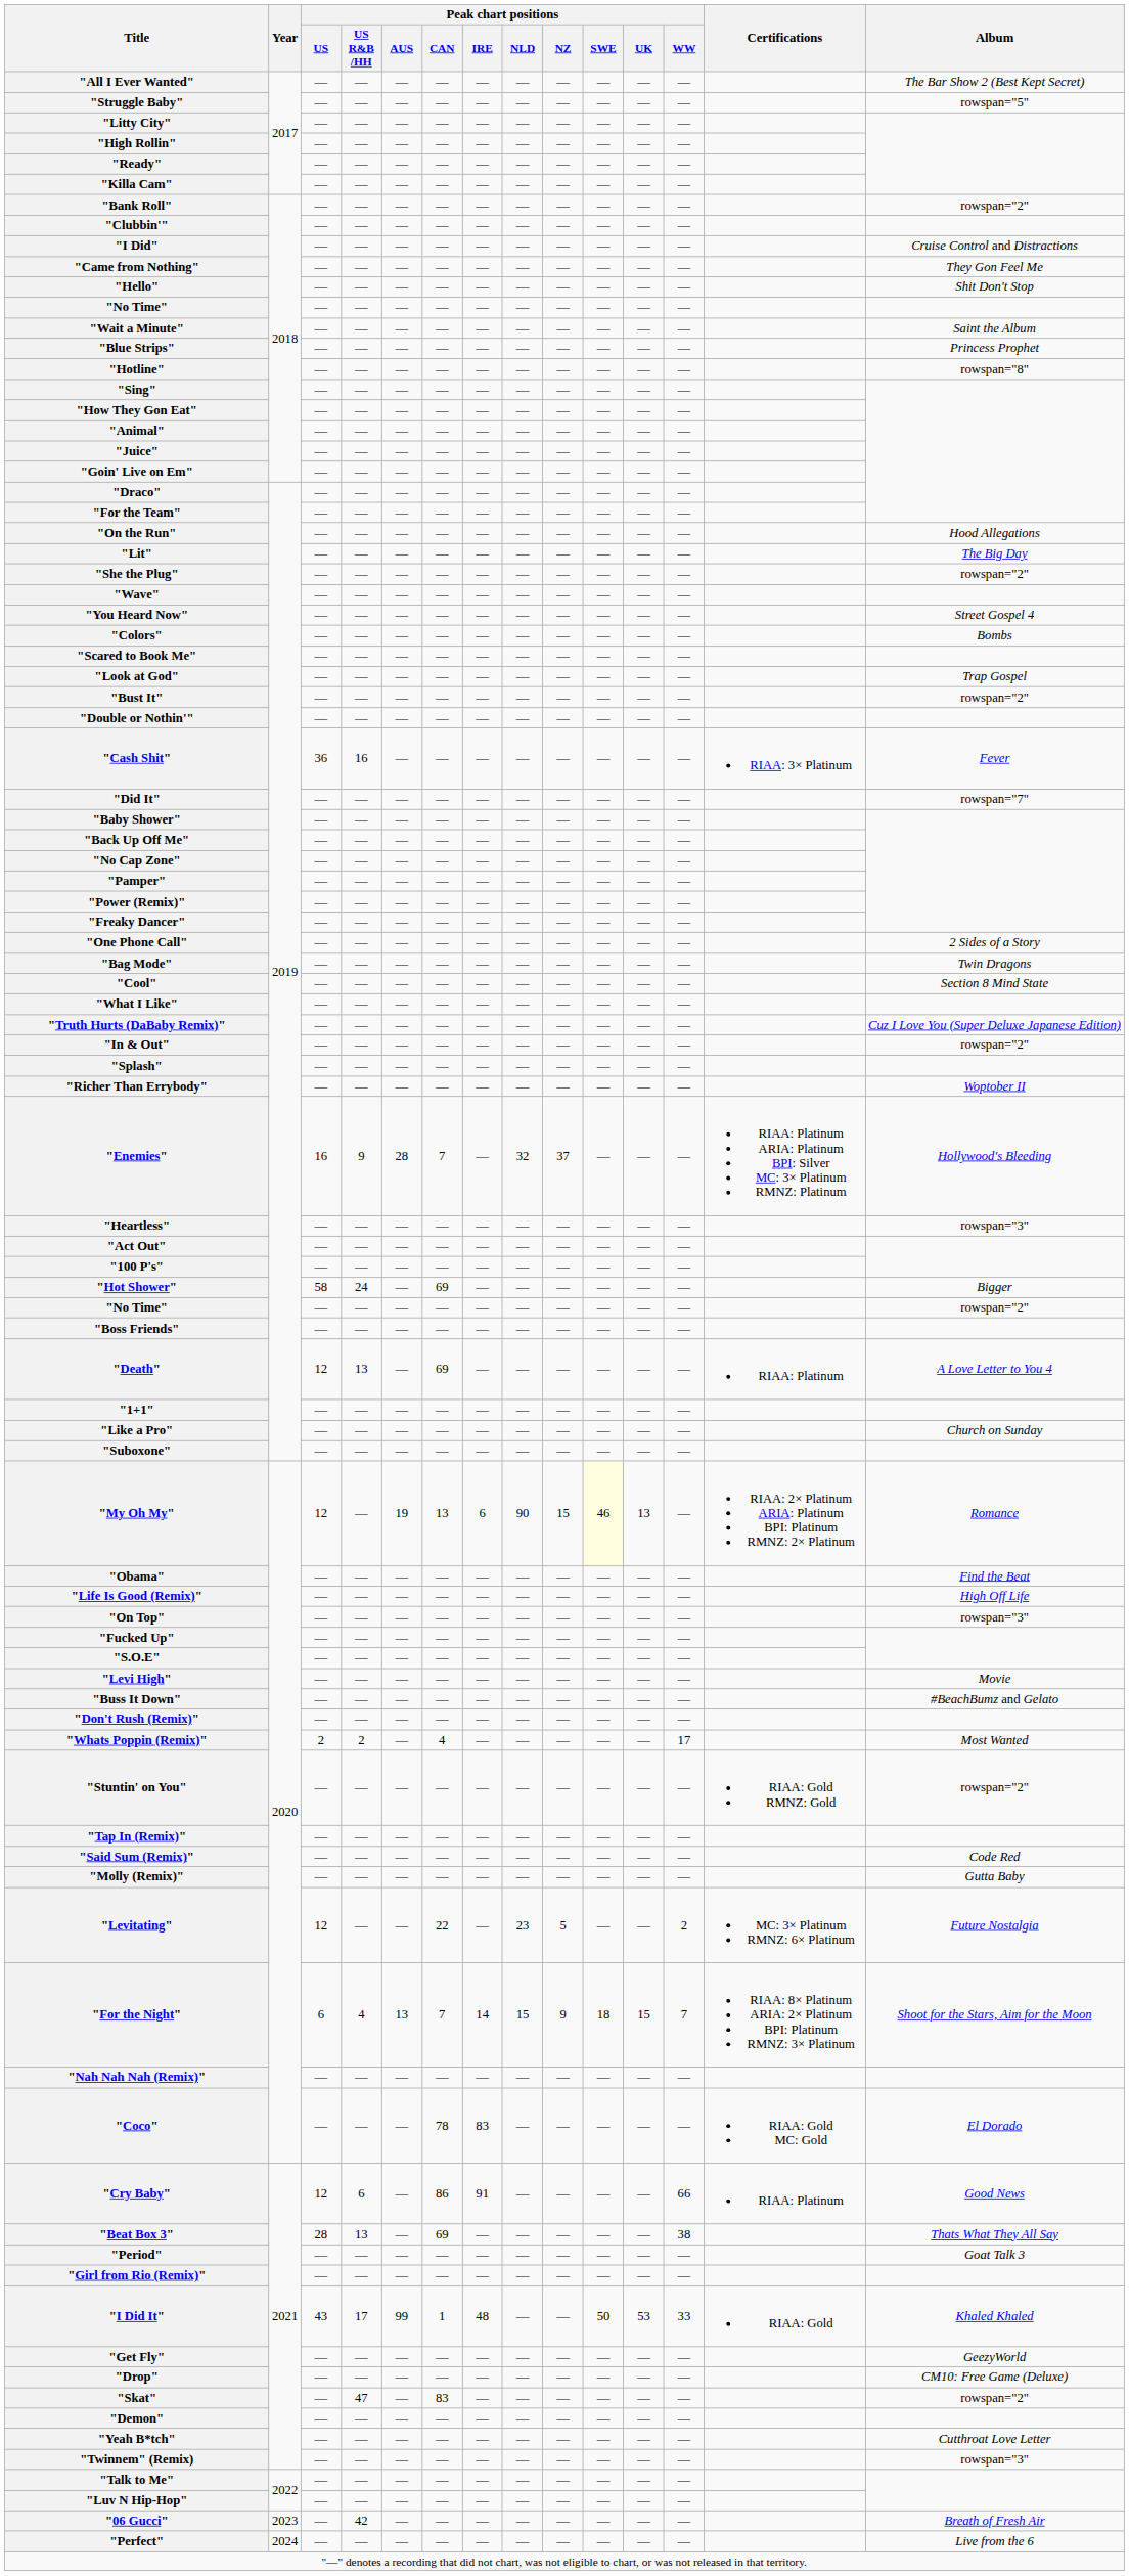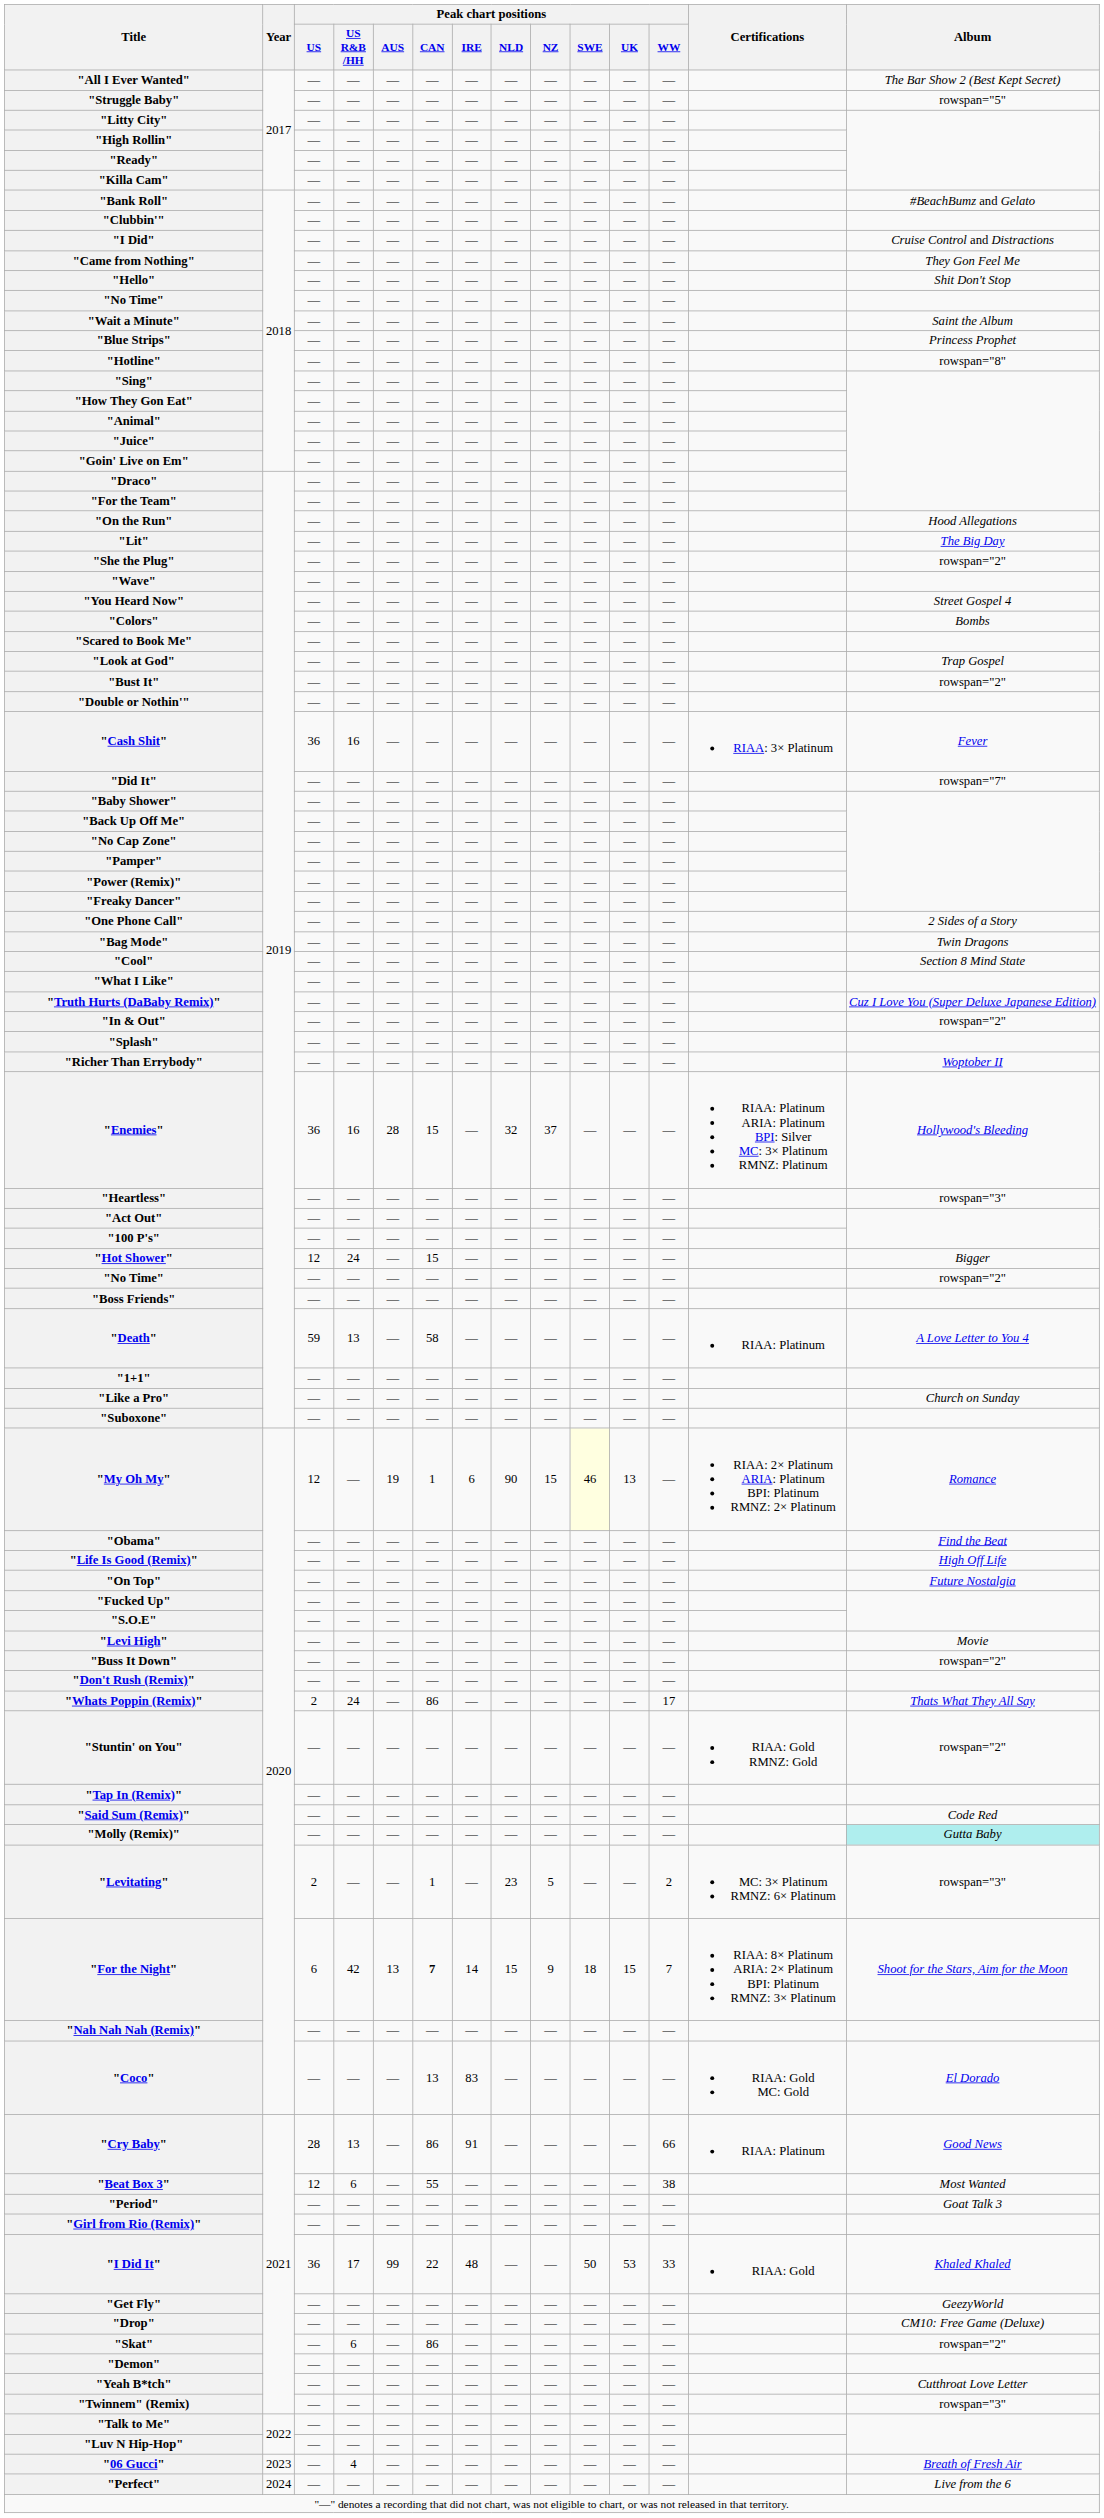"Bank Roll" | Album: rowspan="2" -> #BeachBumz and Gelato
"Enemies" | Peak chart positions / US: 16 -> 36
"Enemies" | Peak chart positions / US R&B /HH: 9 -> 16
"Enemies" | Peak chart positions / CAN: 7 -> 15
"Hot Shower" | Peak chart positions / US: 58 -> 12
"Hot Shower" | Peak chart positions / CAN: 69 -> 15
"Death" | Peak chart positions / US: 12 -> 59
"Death" | Peak chart positions / CAN: 69 -> 58
"My Oh My" | Peak chart positions / CAN: 13 -> 1
"On Top" | Album: rowspan="3" -> Future Nostalgia
"Buss It Down" | Album: #BeachBumz and Gelato -> rowspan="2"
"Whats Poppin (Remix)" | Peak chart positions / US R&B /HH: 2 -> 24
"Whats Poppin (Remix)" | Peak chart positions / CAN: 4 -> 86
"Whats Poppin (Remix)" | Album: Most Wanted -> Thats What They All Say
"Molly (Remix)" | Album: no background -> paleturquoise background
"Levitating" | Peak chart positions / US: 12 -> 2
"Levitating" | Peak chart positions / CAN: 22 -> 1
"Levitating" | Album: Future Nostalgia -> rowspan="3"
"For the Night" | Peak chart positions / US R&B /HH: 4 -> 42
"For the Night" | Peak chart positions / CAN: normal -> bold
"Coco" | Peak chart positions / CAN: 78 -> 13
"Cry Baby" | Peak chart positions / US: 12 -> 28
"Cry Baby" | Peak chart positions / US R&B /HH: 6 -> 13
"Beat Box 3" | Peak chart positions / US: 28 -> 12
"Beat Box 3" | Peak chart positions / US R&B /HH: 13 -> 6
"Beat Box 3" | Peak chart positions / CAN: 69 -> 55
"Beat Box 3" | Album: Thats What They All Say -> Most Wanted
"I Did It" | Peak chart positions / US: 43 -> 36
"I Did It" | Peak chart positions / CAN: 1 -> 22
"Skat" | Peak chart positions / US R&B /HH: 47 -> 6
"Skat" | Peak chart positions / CAN: 83 -> 86
"06 Gucci" | Peak chart positions / US R&B /HH: 42 -> 4
